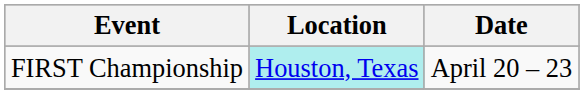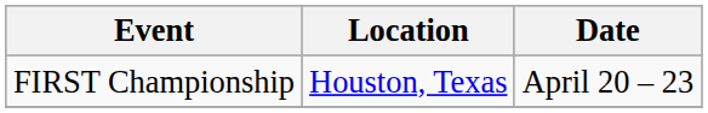FIRST Championship | Location: paleturquoise background -> no background
